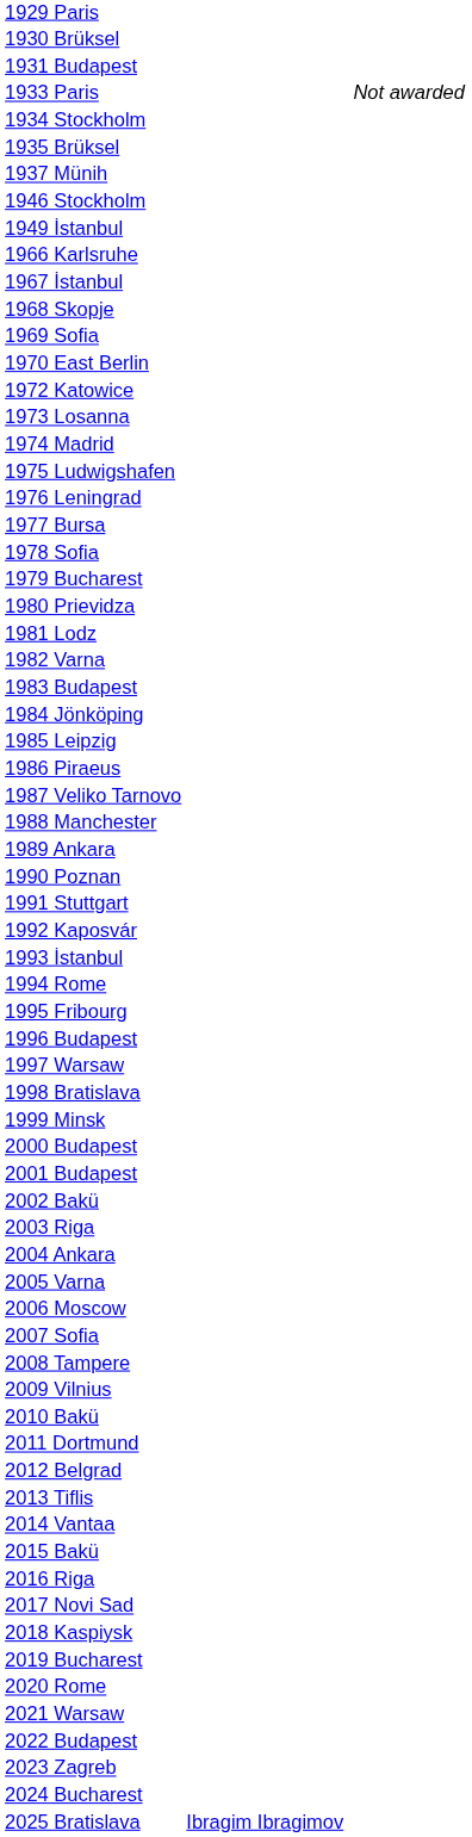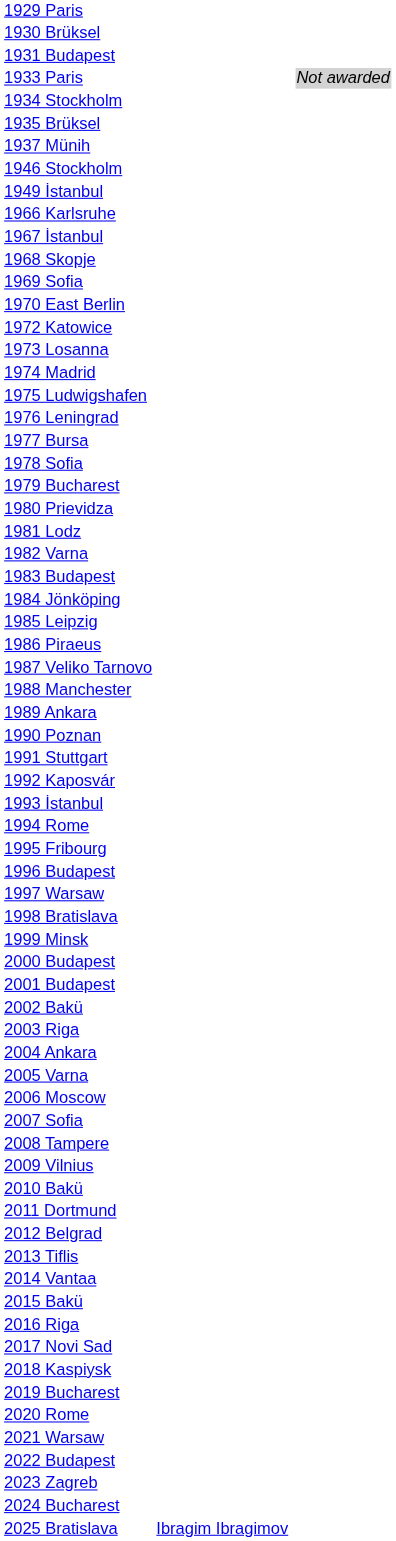1933 Paris | column 3: no background -> lightgrey background
